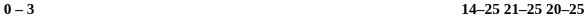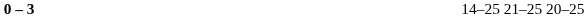row 1 | column 2: bold -> normal
